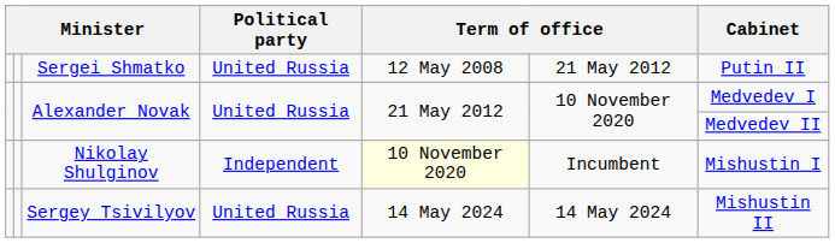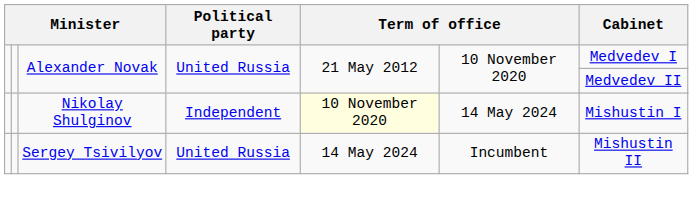- row: Sergei Shmatko | United Russia | 12 May 2008 | 21 May 2012 | Putin II
Nikolay Shulginov | column 6: Incumbent -> 14 May 2024
Sergey Tsivilyov | column 6: 14 May 2024 -> Incumbent
